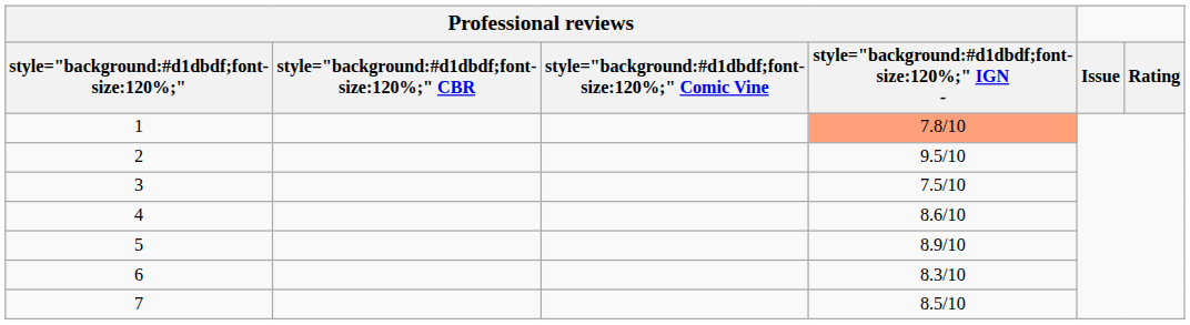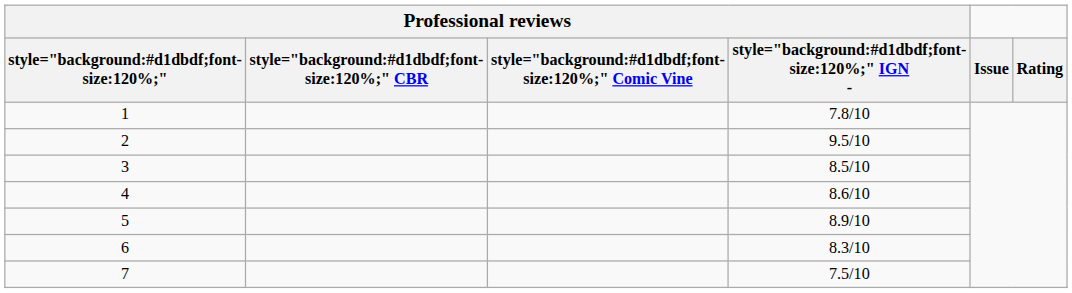1 | column 4: lightsalmon background -> no background
3 | column 4: 7.5/10 -> 8.5/10
7 | column 4: 8.5/10 -> 7.5/10
